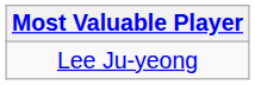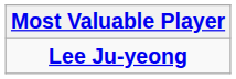row 2 | column 1: normal -> bold
